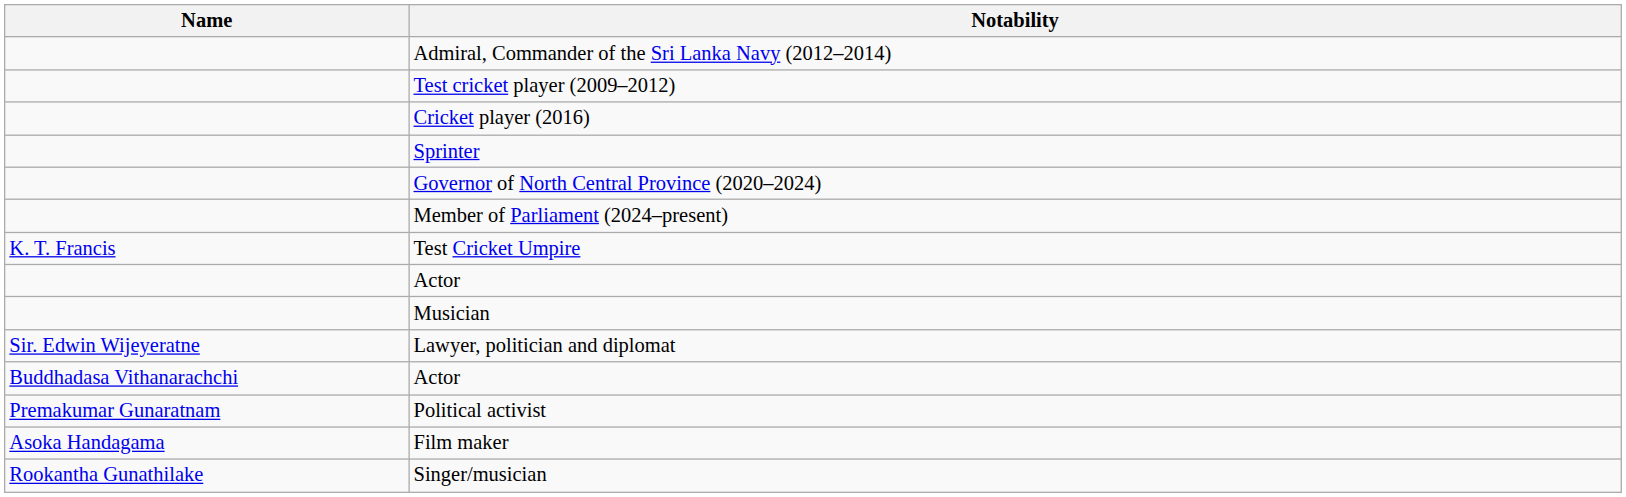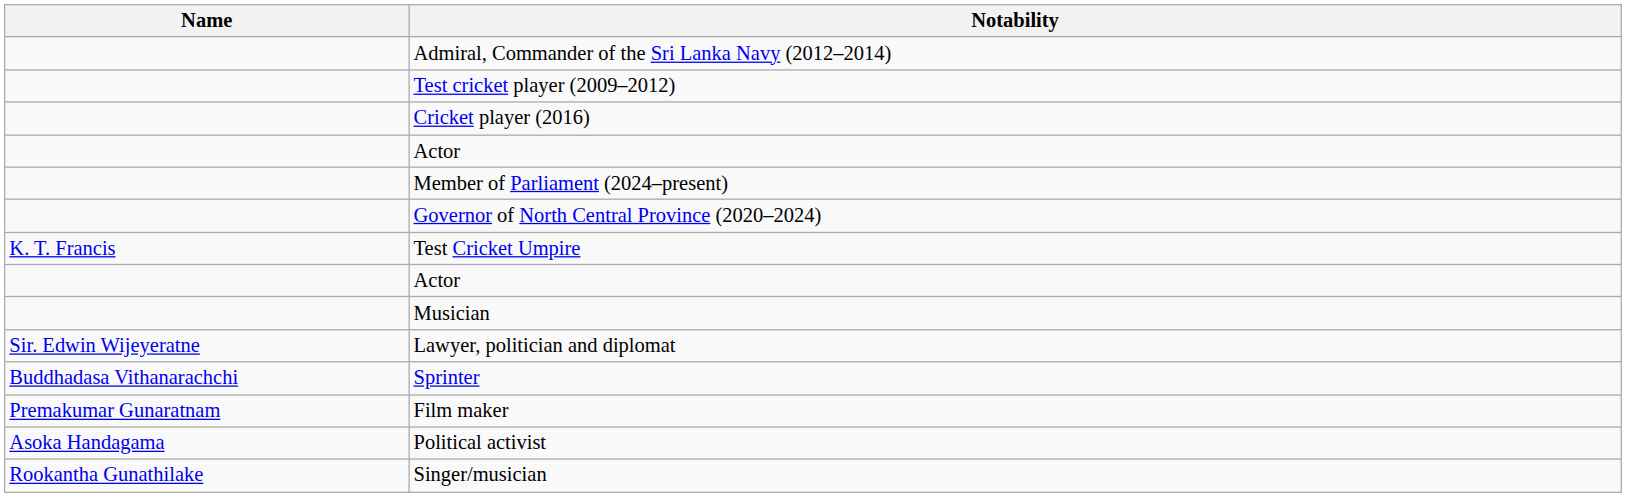row 5 | Notability: Sprinter -> Actor
row 6 | Notability: Governor of North Central Province (2020–2024) -> Member of Parliament (2024–present)
row 7 | Notability: Member of Parliament (2024–present) -> Governor of North Central Province (2020–2024)
row 12 | Notability: Actor -> Sprinter
row 13 | Notability: Political activist -> Film maker
row 14 | Notability: Film maker -> Political activist
